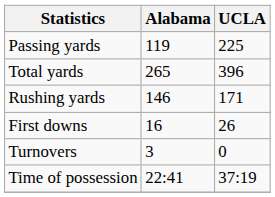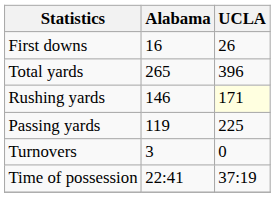rows swapped: First downs <-> Passing yards
Rushing yards | UCLA: no background -> lightyellow background
